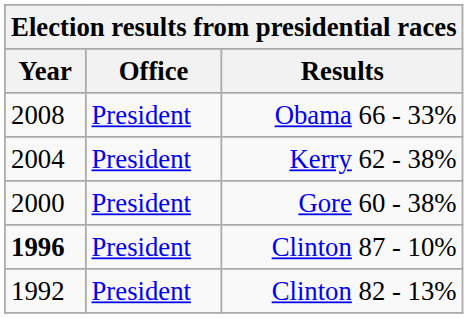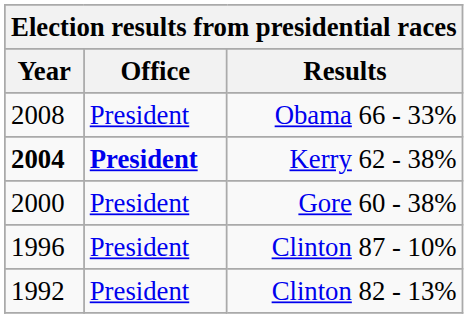Kerry 62 - 38% | Year: normal -> bold
Kerry 62 - 38% | Office: normal -> bold
Clinton 87 - 10% | Year: bold -> normal
